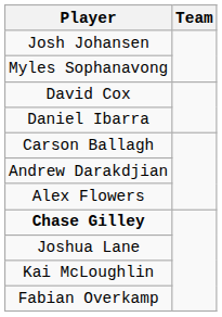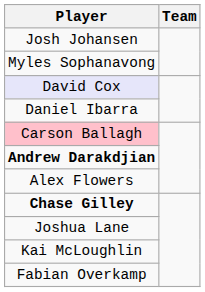David Cox | Player: no background -> lavender background
Carson Ballagh | Player: no background -> pink background
Andrew Darakdjian | Player: normal -> bold
